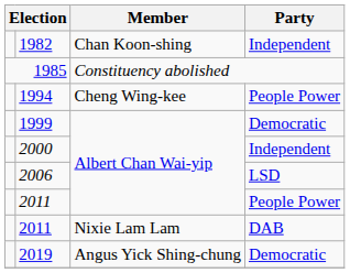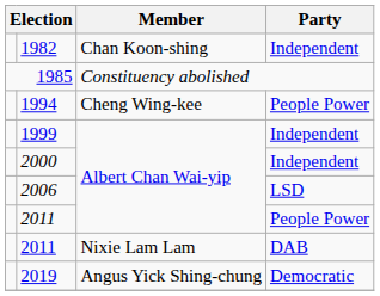1999 | Party: Democratic -> Independent
